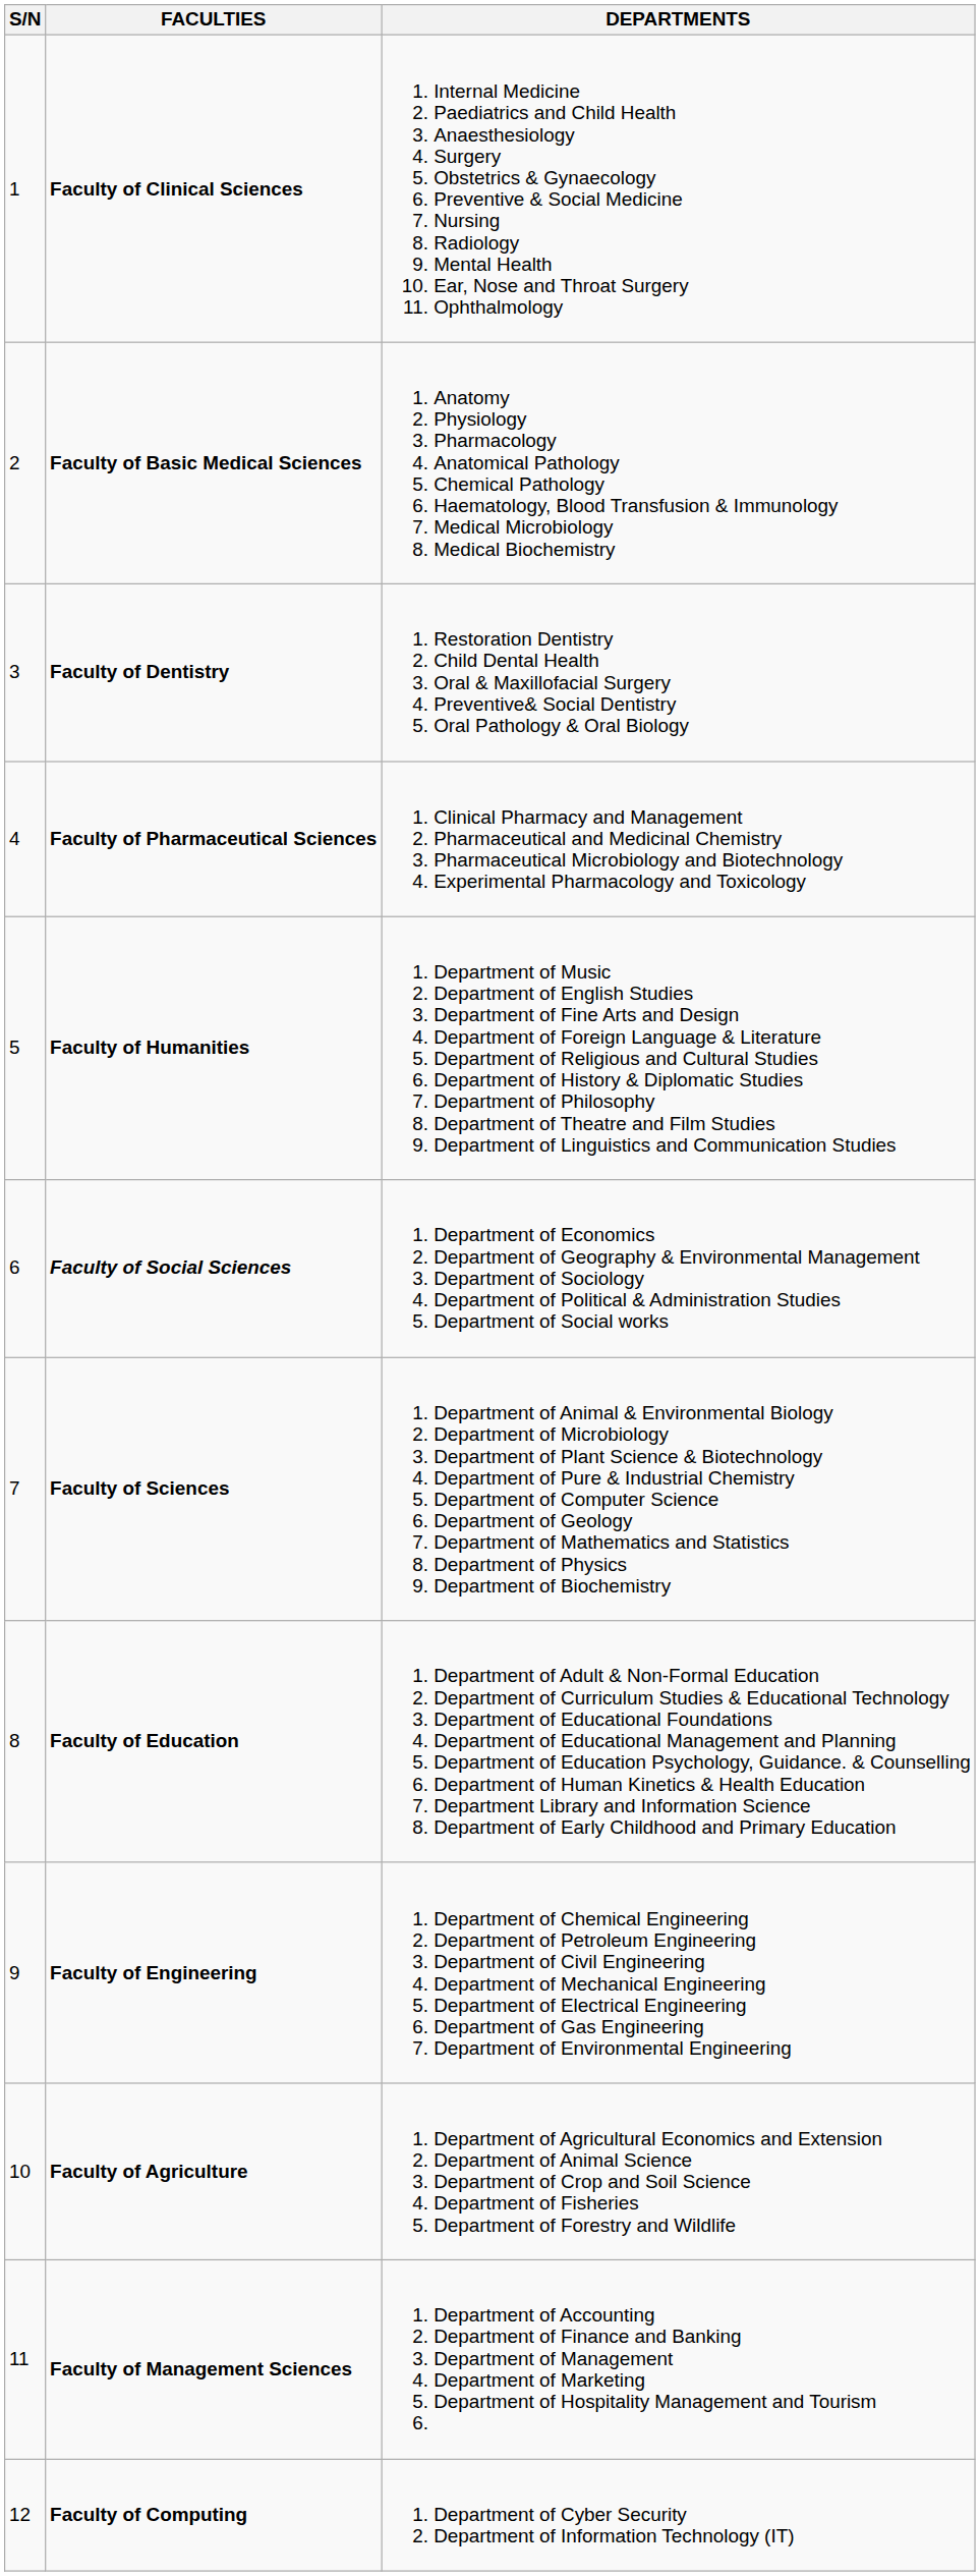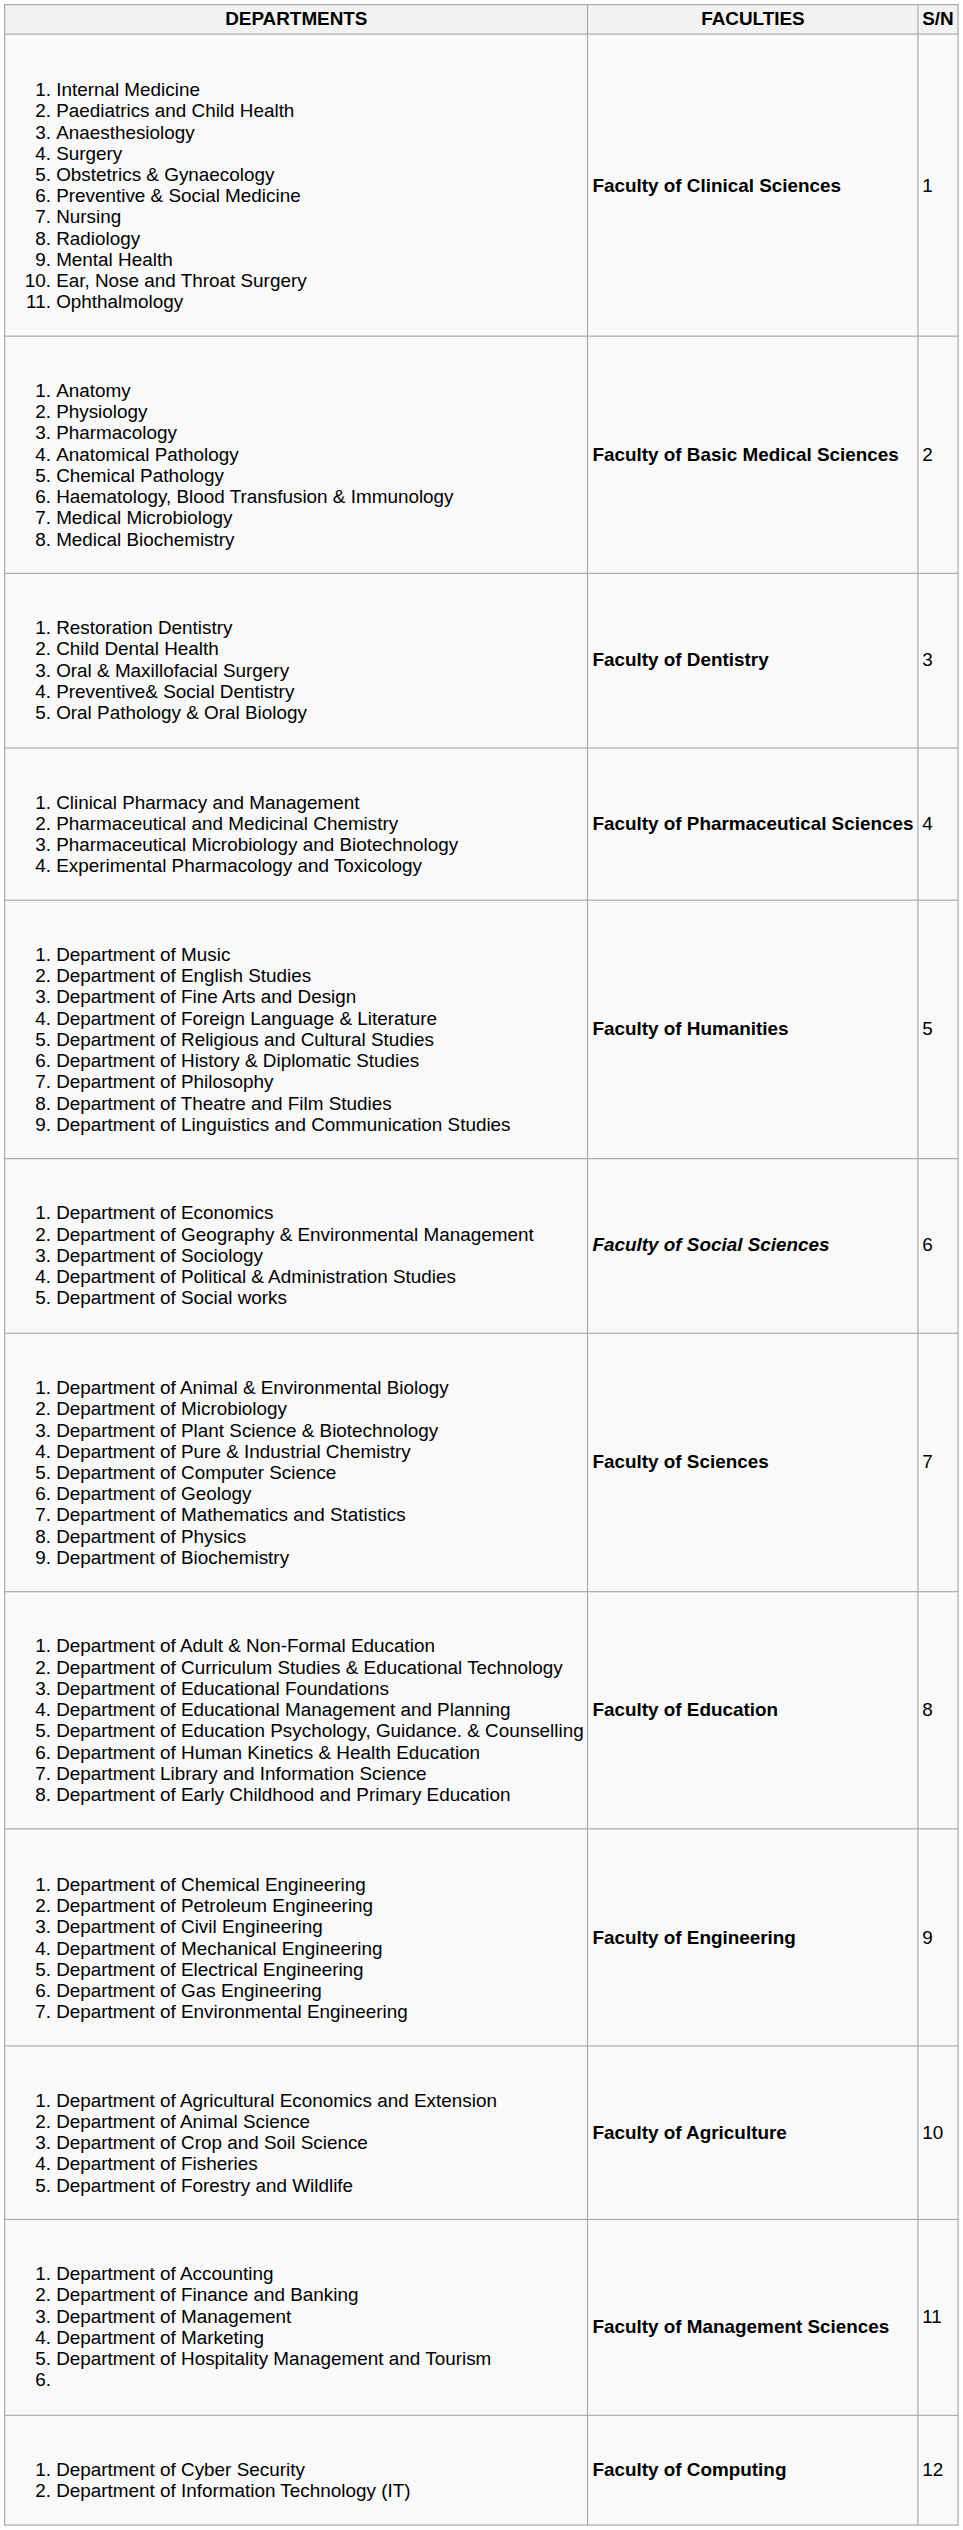columns swapped: S/N <-> DEPARTMENTS
